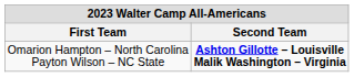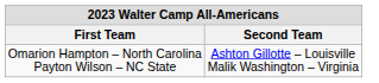Omarion Hampton – North Carolina Payton Wilson – NC State | Second Team: bold -> normal
